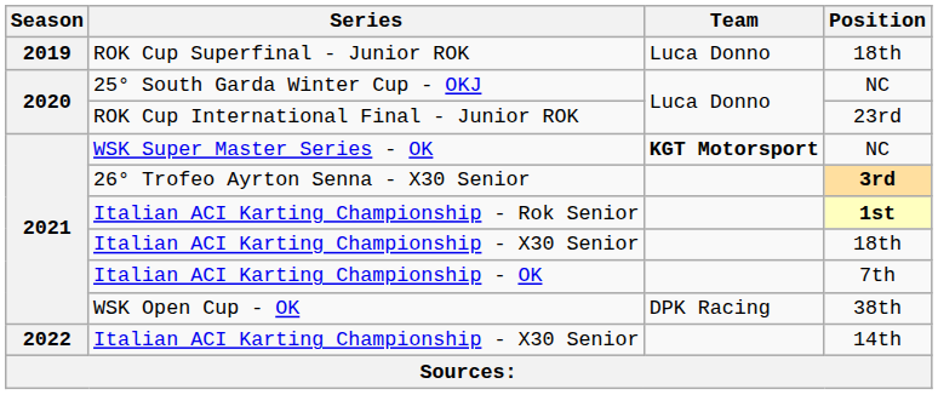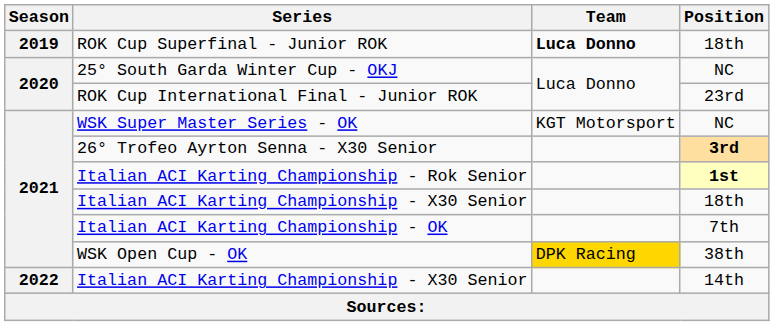ROK Cup Superfinal - Junior ROK | Team: normal -> bold
WSK Super Master Series - OK | Team: bold -> normal
WSK Open Cup - OK | Team: no background -> gold background
